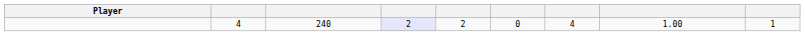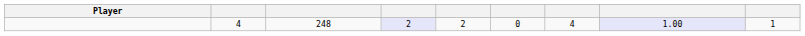row 2 | column 3: 240 -> 248
row 2 | column 8: no background -> lavender background
